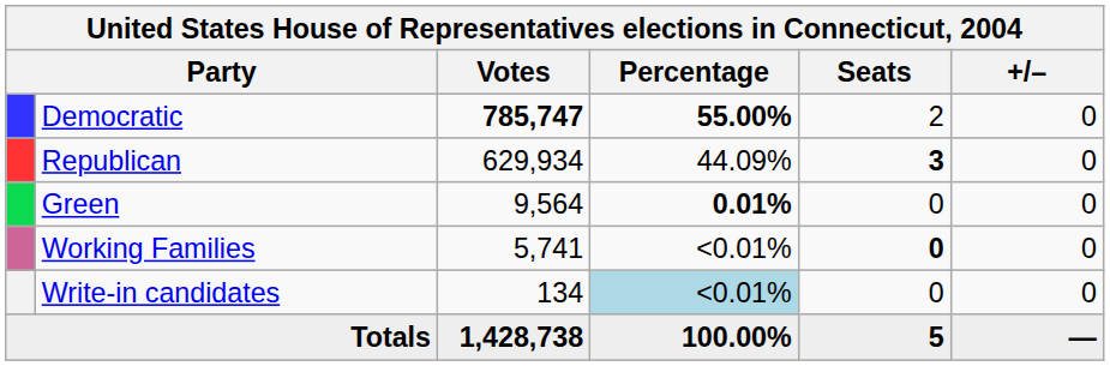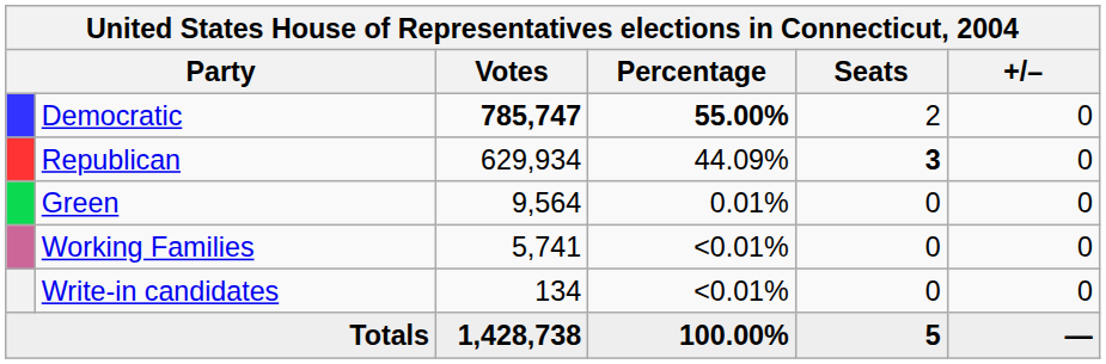Green | Percentage: bold -> normal
Working Families | Seats: bold -> normal
Write-in candidates | Percentage: lightblue background -> no background
